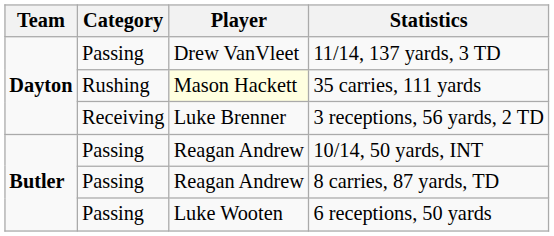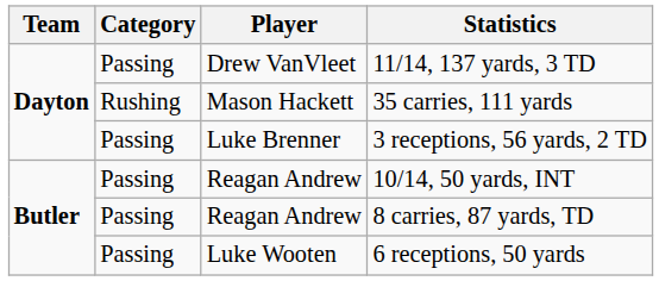35 carries, 111 yards | Player: lightyellow background -> no background
3 receptions, 56 yards, 2 TD | Category: Receiving -> Passing
